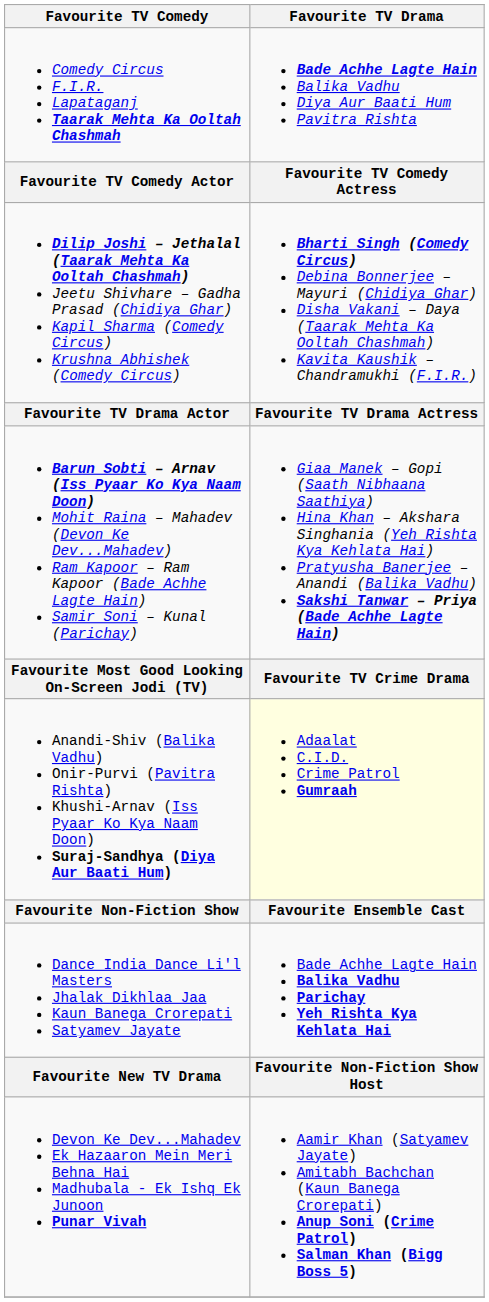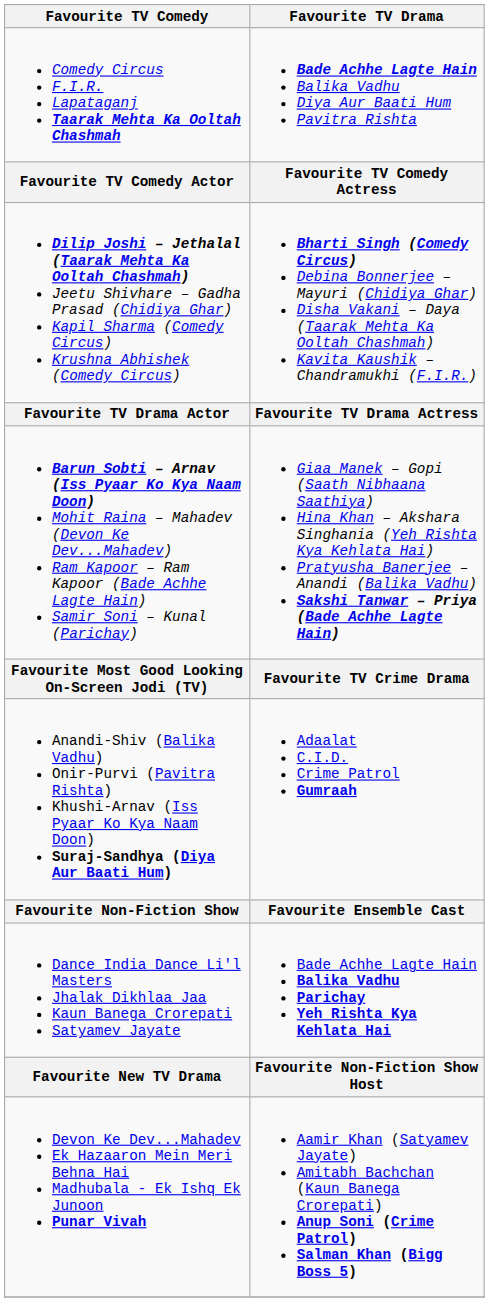row 8 | Favourite TV Drama: lightyellow background -> no background
